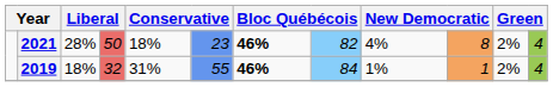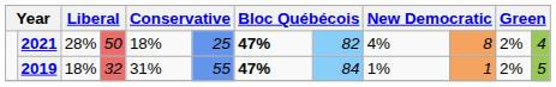2021 | column 6: 23 -> 25
2021 | column 7: 46% -> 47%
2019 | column 7: 46% -> 47%
2019 | column 12: 4 -> 5
